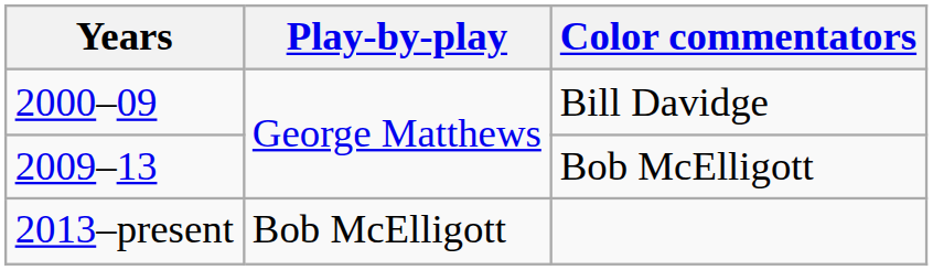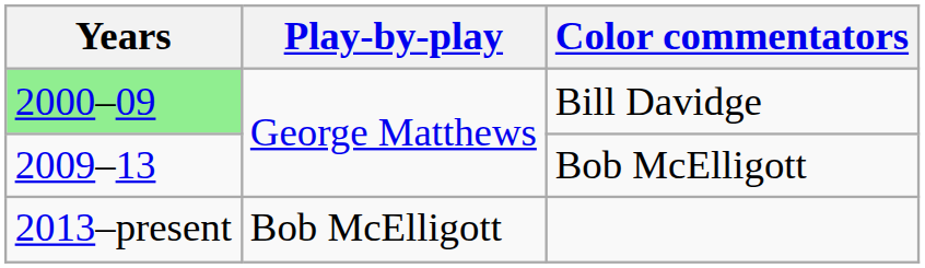Bill Davidge | Years: no background -> lightgreen background
